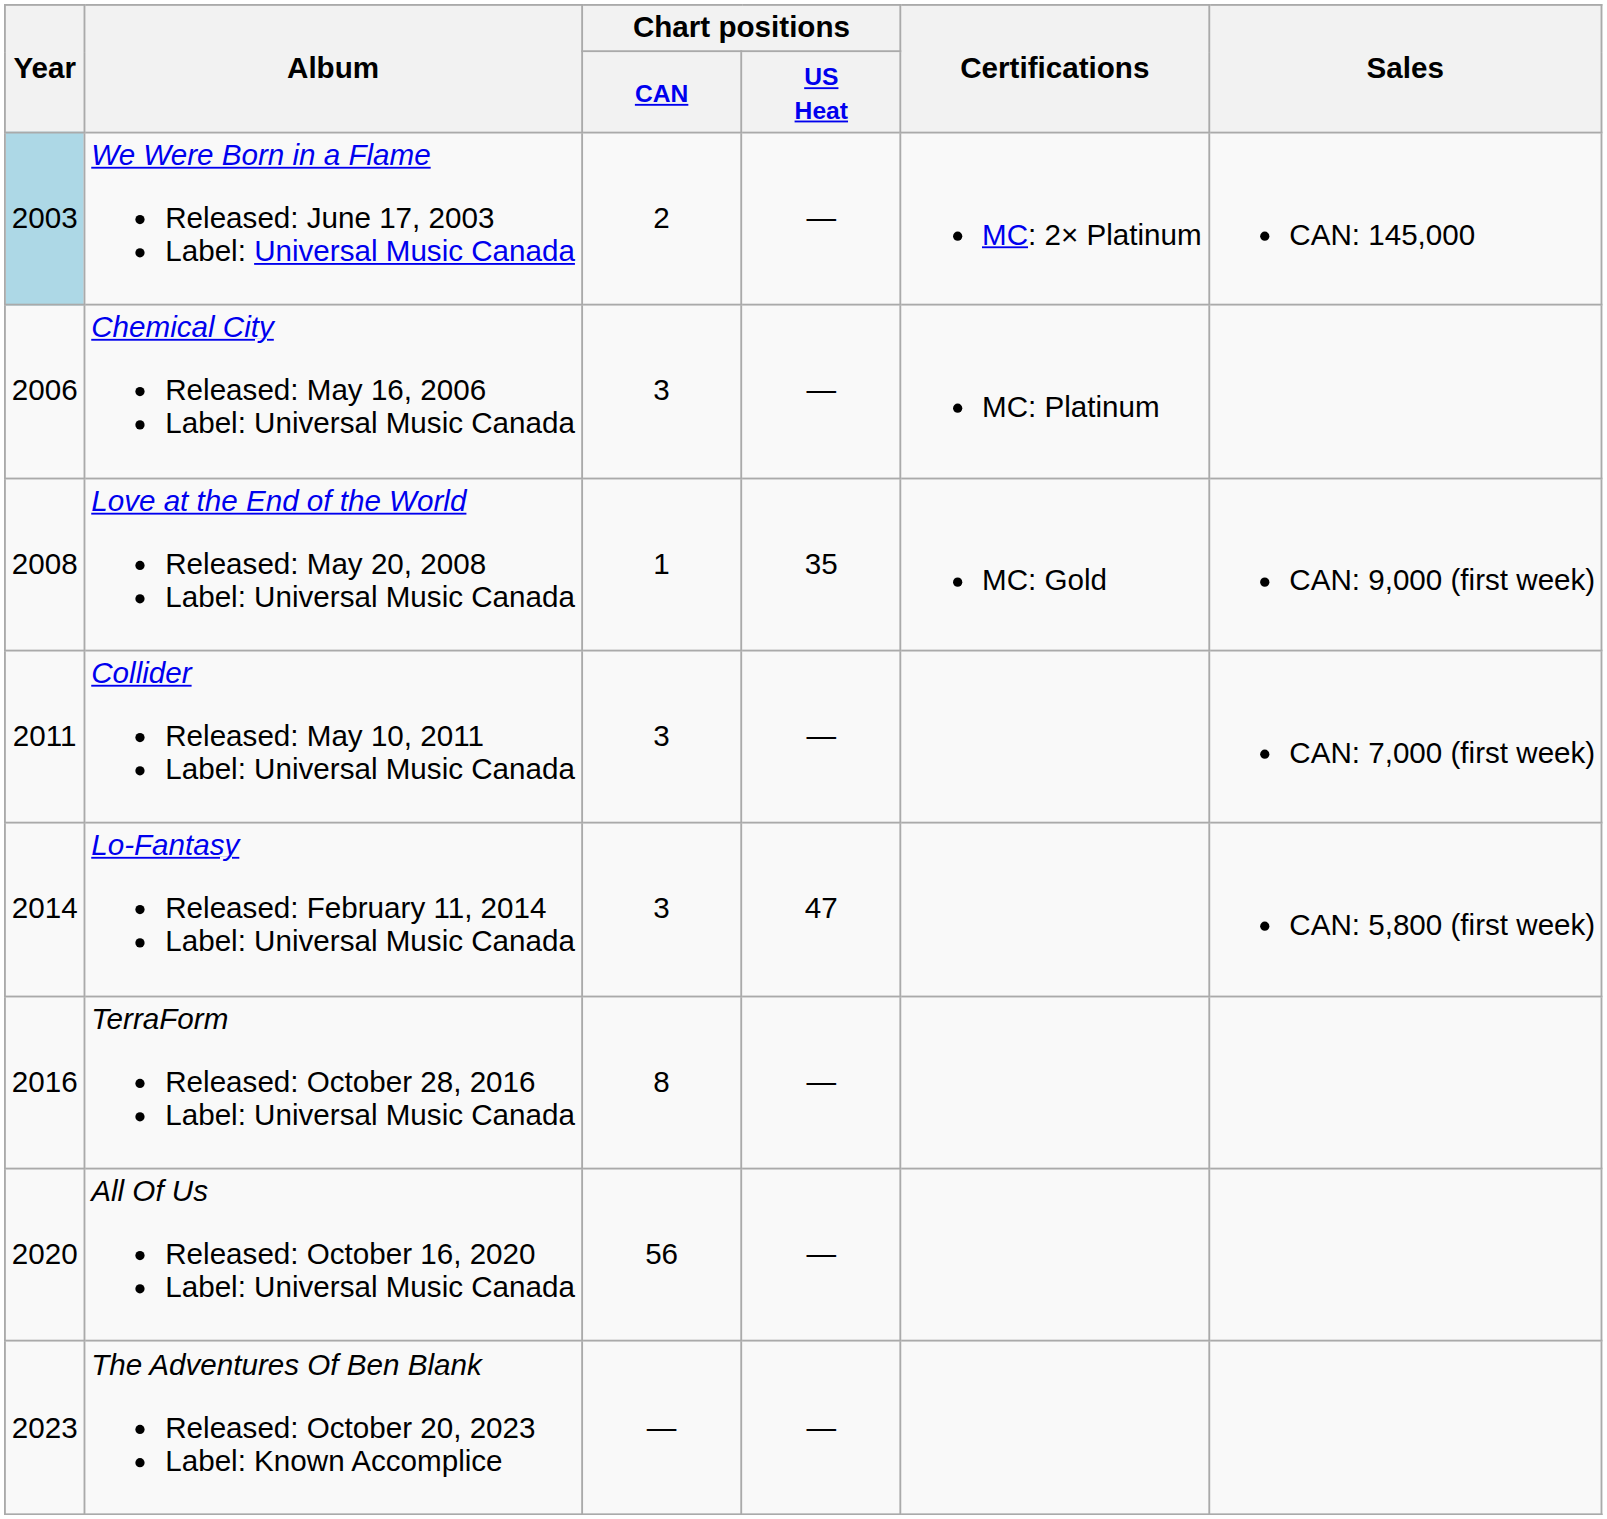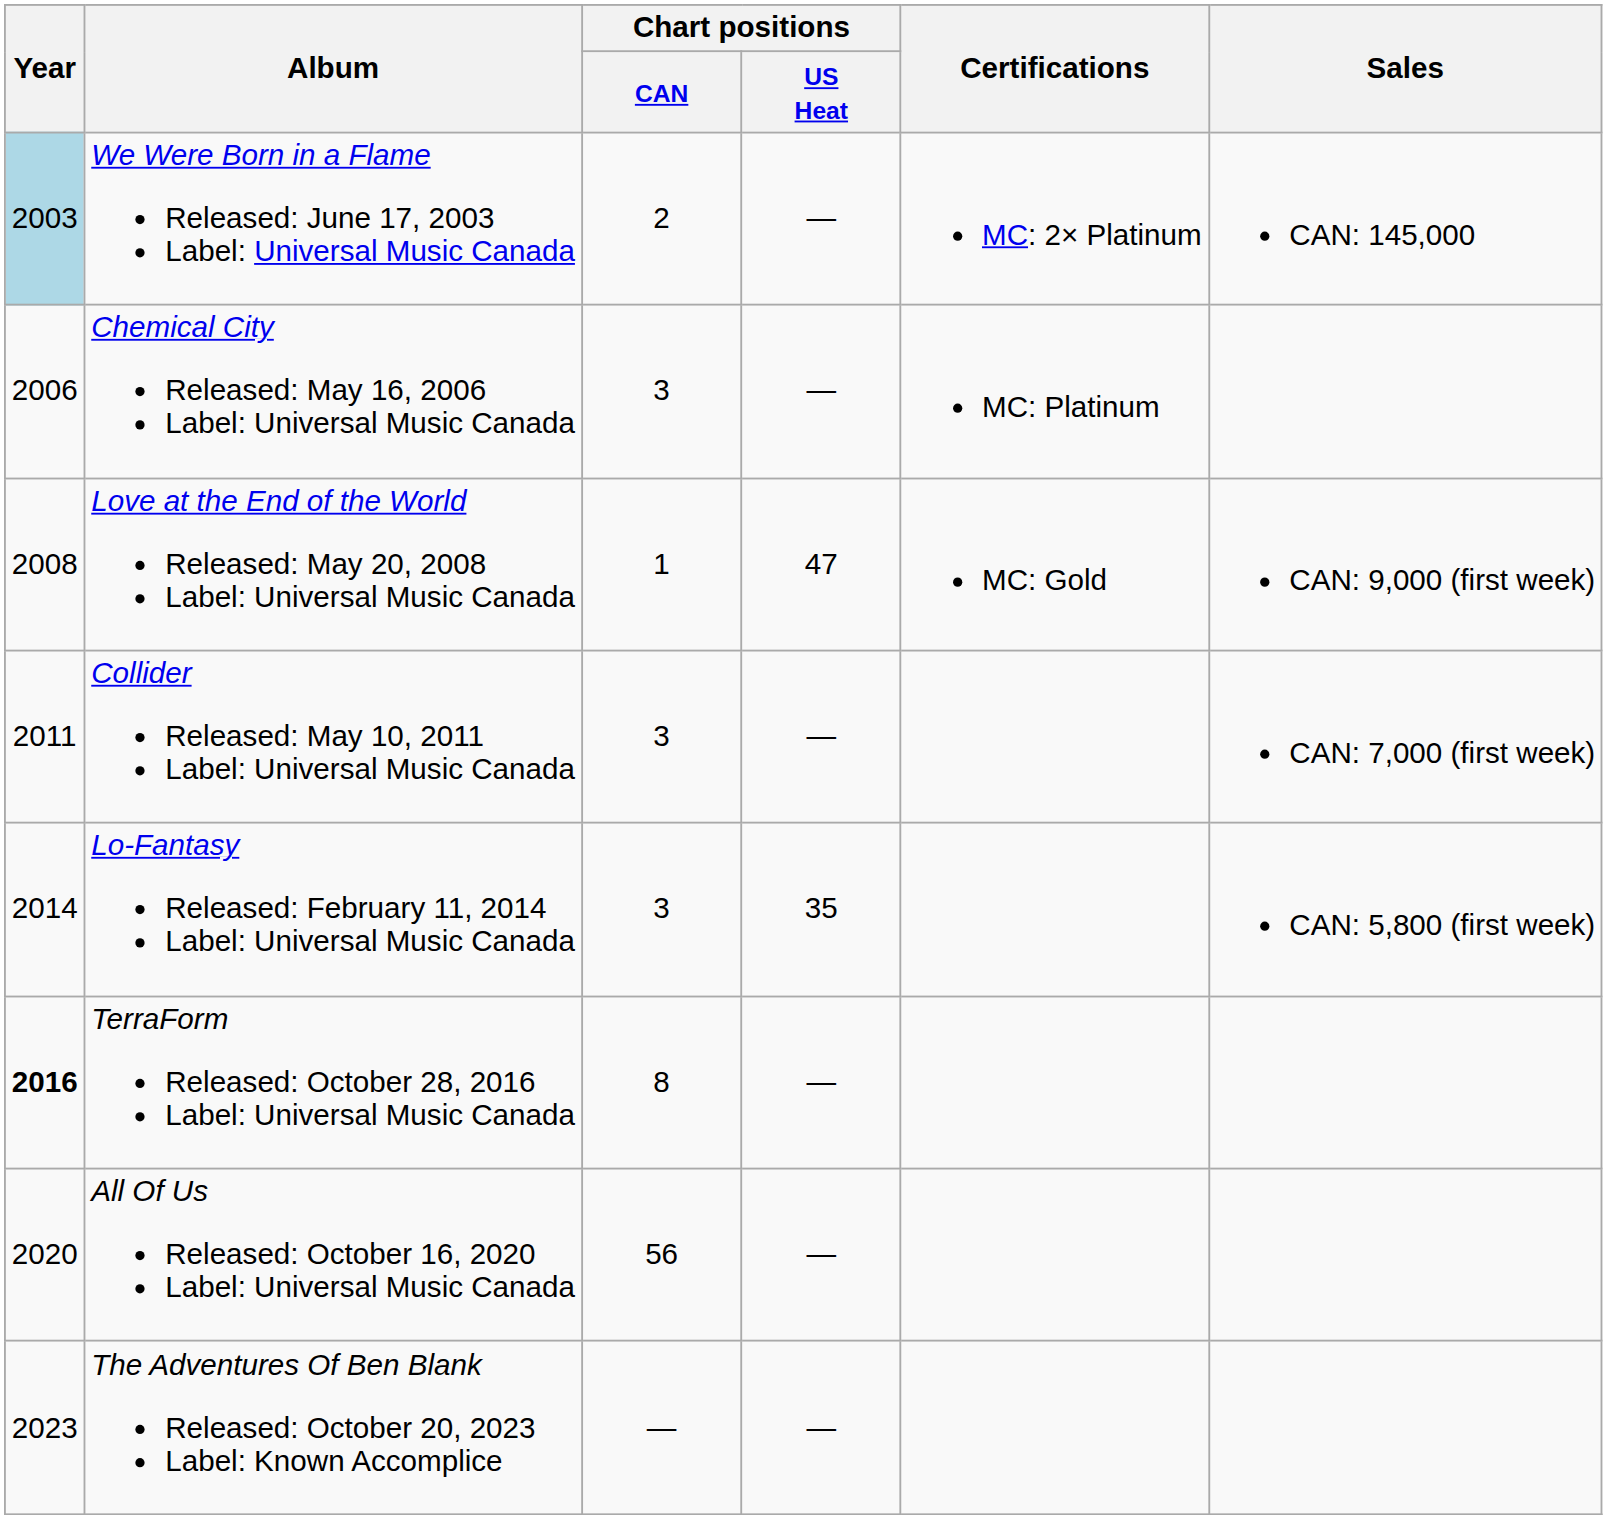row 5 | Chart positions / US Heat: 35 -> 47
row 7 | Chart positions / US Heat: 47 -> 35
row 8 | Year: normal -> bold
